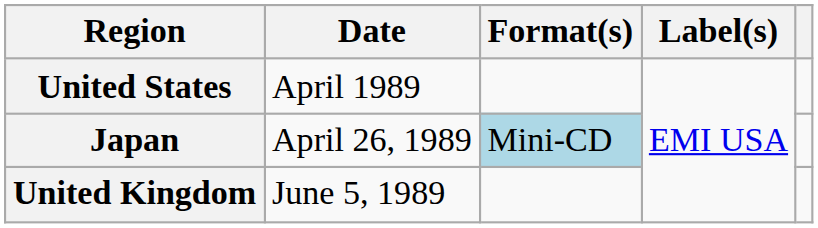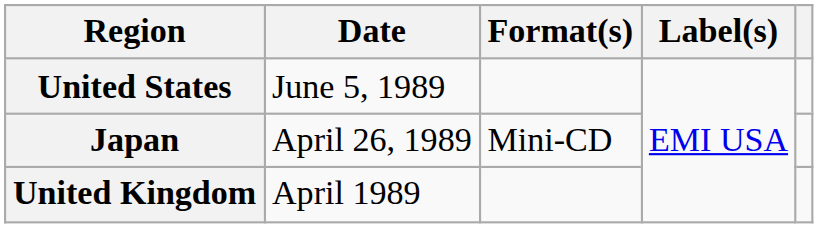United States | Date: April 1989 -> June 5, 1989
Japan | Format(s): lightblue background -> no background
United Kingdom | Date: June 5, 1989 -> April 1989
